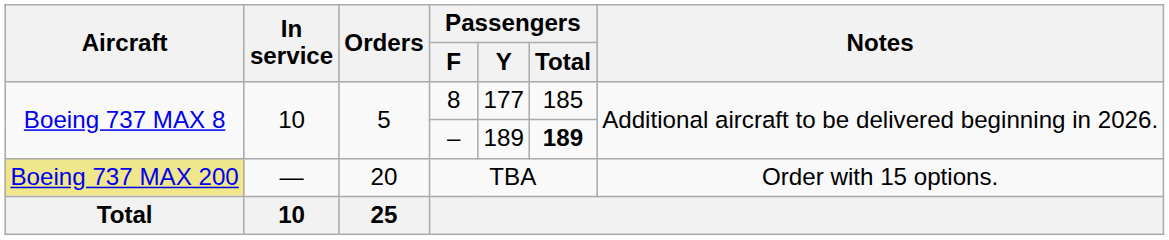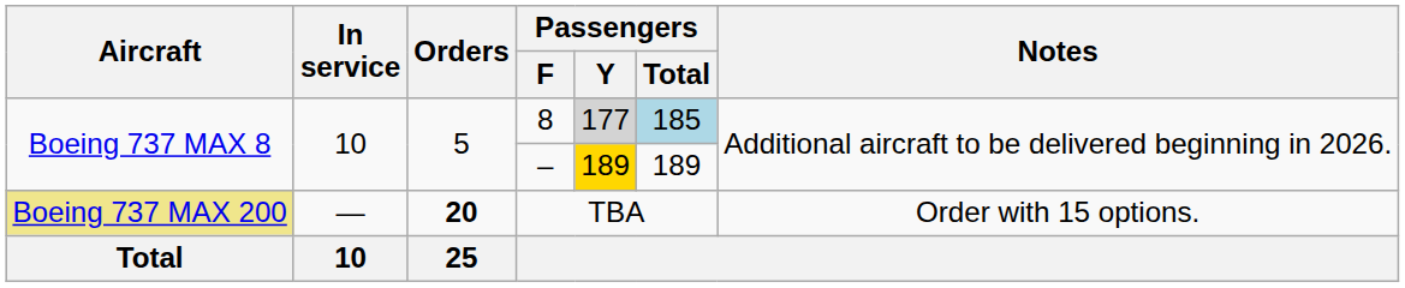8 | Passengers / Y: no background -> lightgrey background
8 | Passengers / Total: no background -> lightblue background
– | Passengers / Y: no background -> gold background
– | Passengers / Total: bold -> normal
TBA | Orders: normal -> bold
